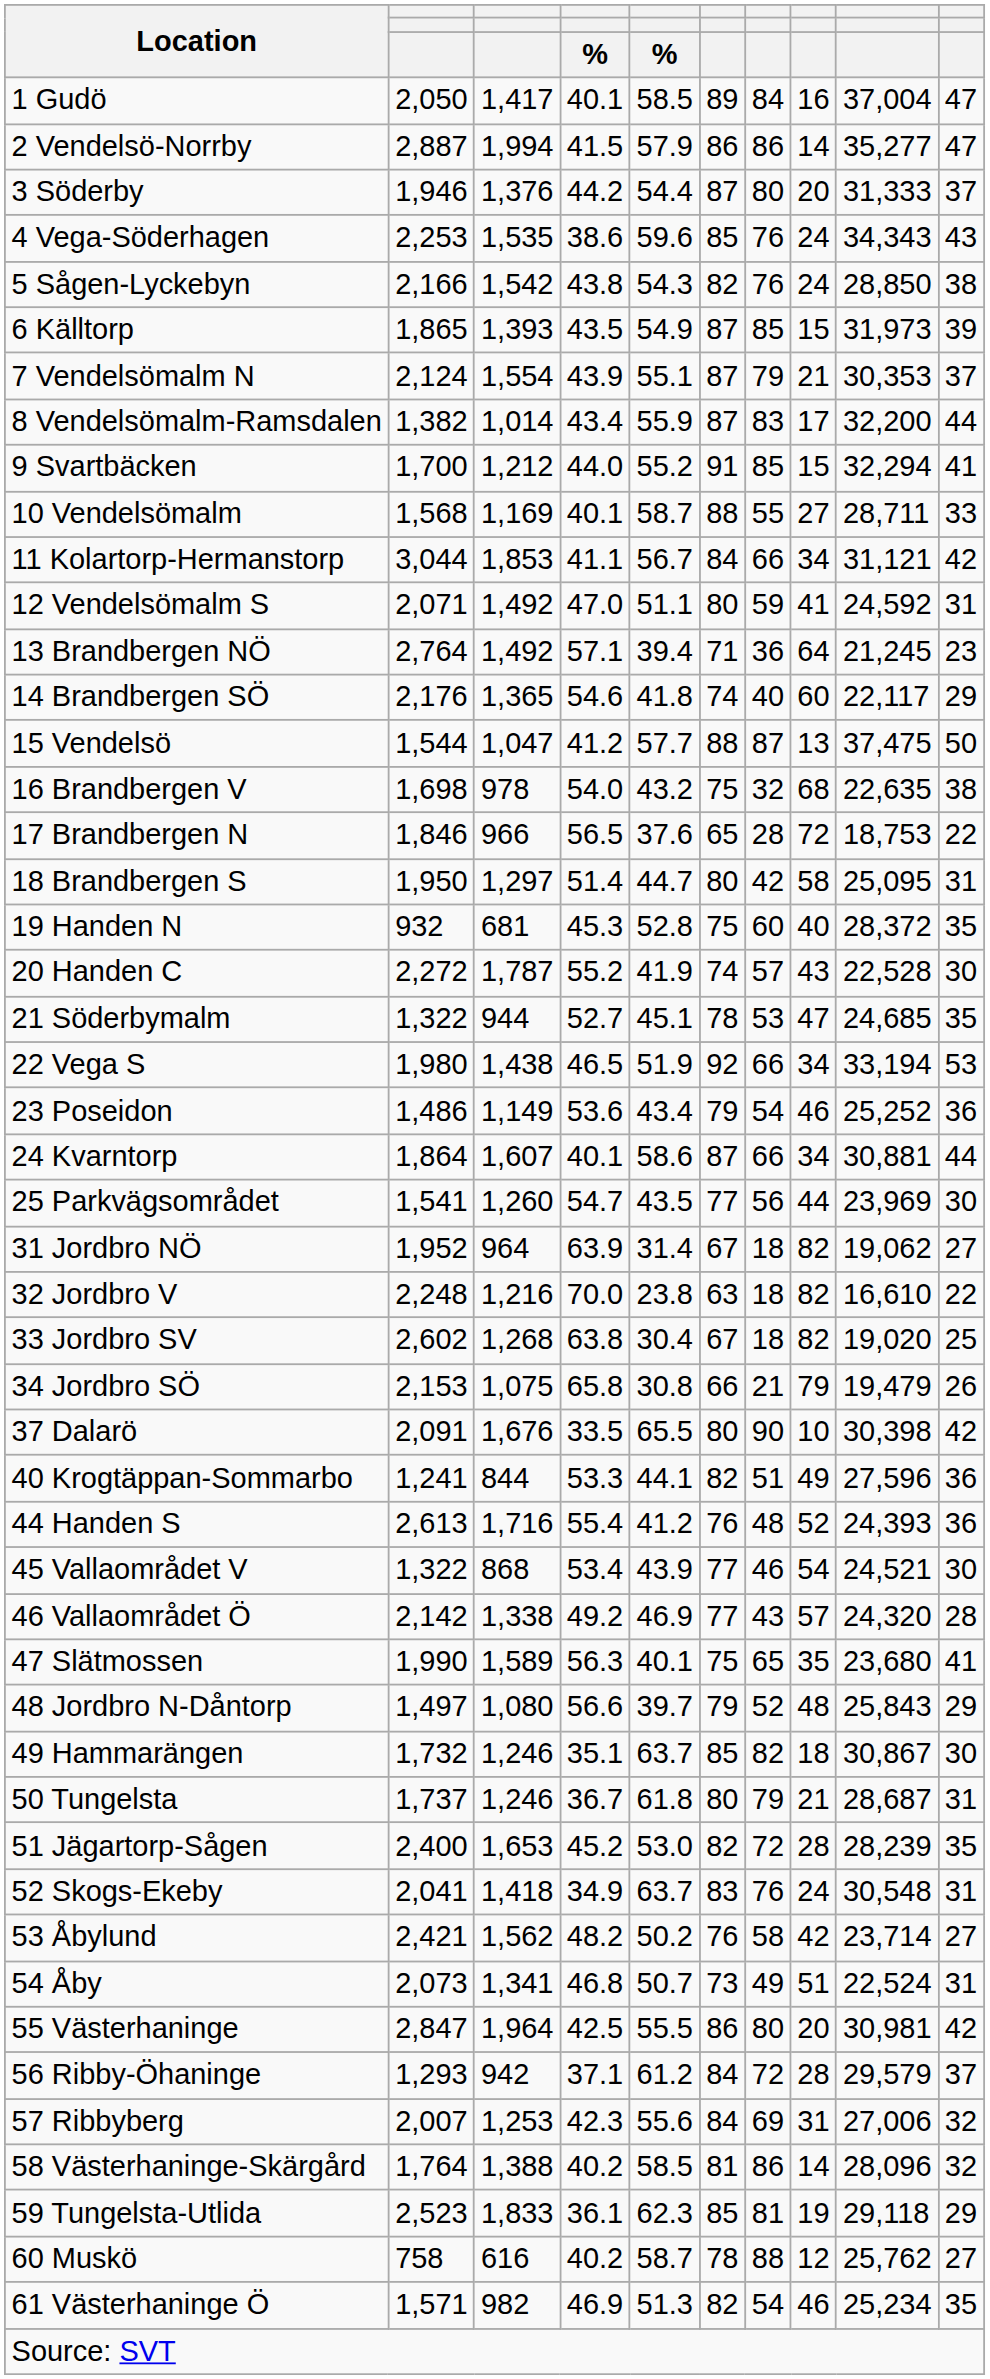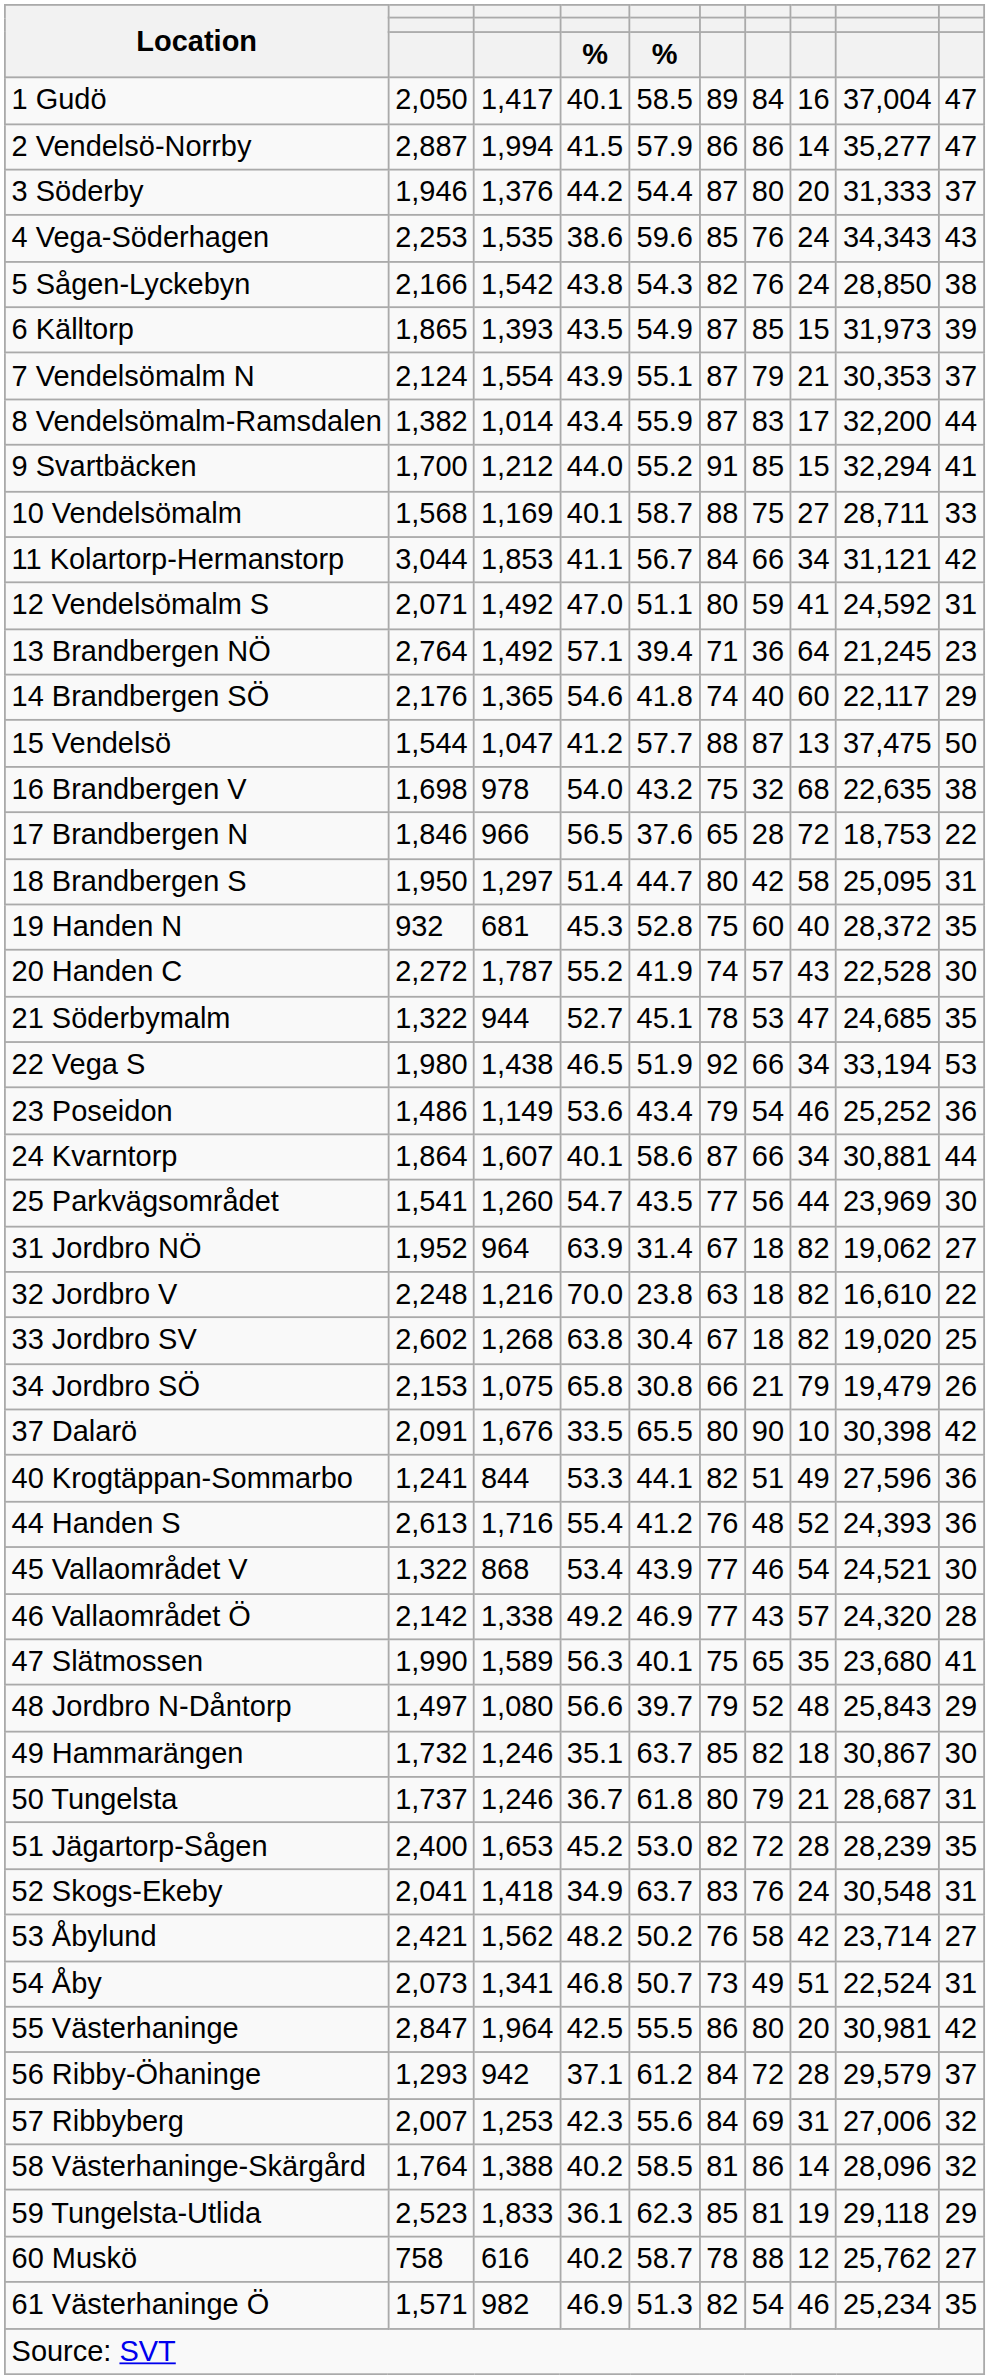10 Vendelsömalm | column 7: 55 -> 75
